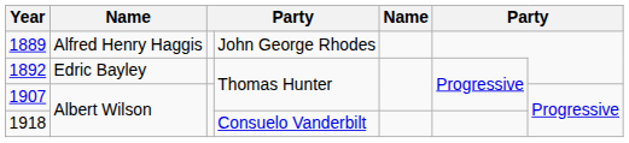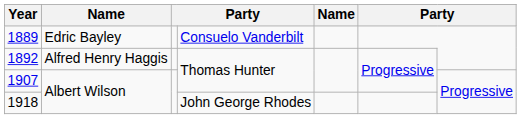1889 | column 2: Alfred Henry Haggis -> Edric Bayley
1889 | column 4: John George Rhodes -> Consuelo Vanderbilt
1892 | column 2: Edric Bayley -> Alfred Henry Haggis
1918 | column 4: Consuelo Vanderbilt -> John George Rhodes
